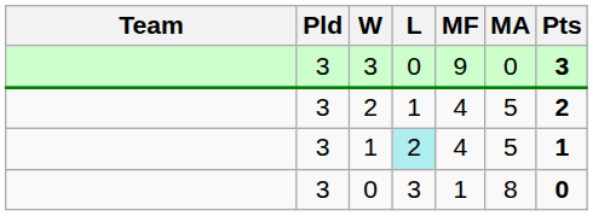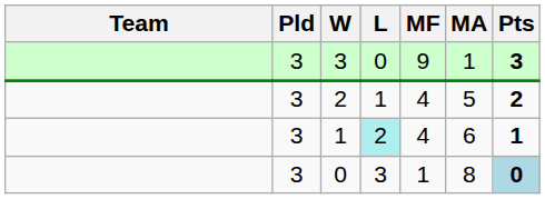row 2 | MA: 0 -> 1
row 4 | MA: 5 -> 6
row 5 | Pts: no background -> lightblue background
